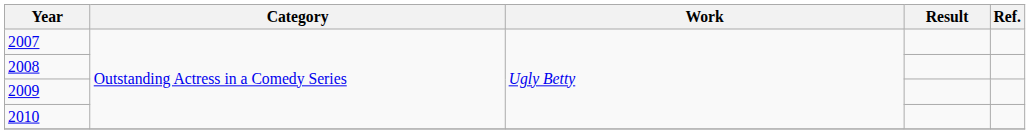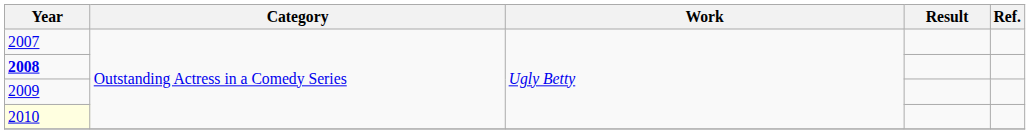2008 | Year: normal -> bold
2010 | Year: no background -> lightyellow background
